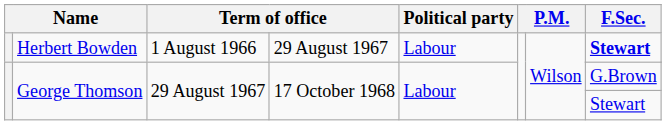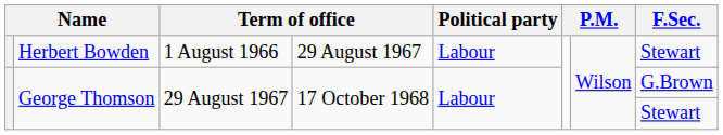row 2 | F.Sec.: bold -> normal
